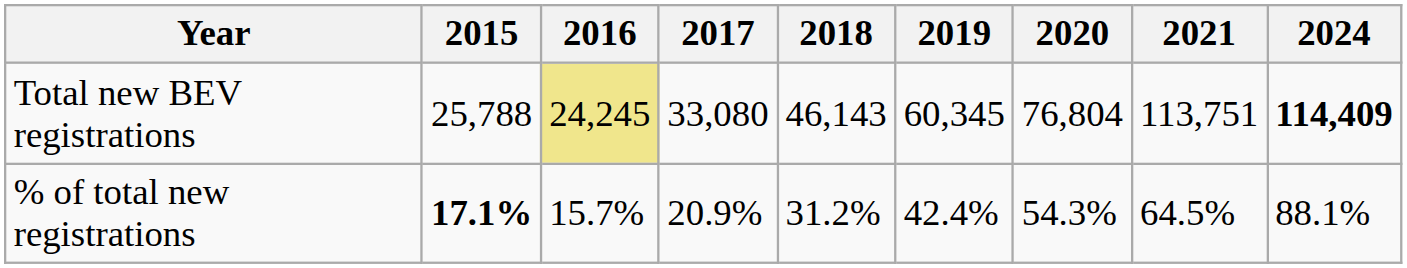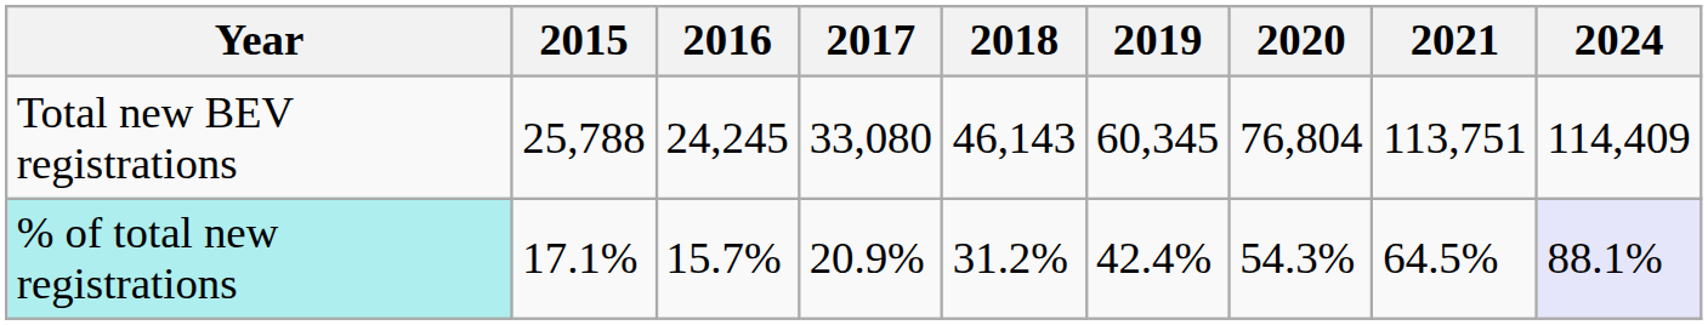row 2 | 2016: khaki background -> no background
row 2 | 2024: bold -> normal
row 3 | Year: no background -> paleturquoise background
row 3 | 2015: bold -> normal
row 3 | 2024: no background -> lavender background
